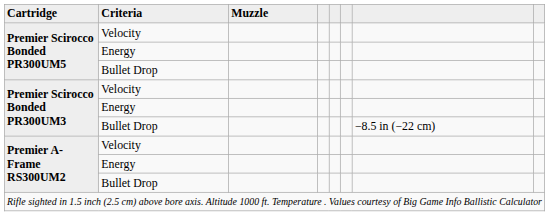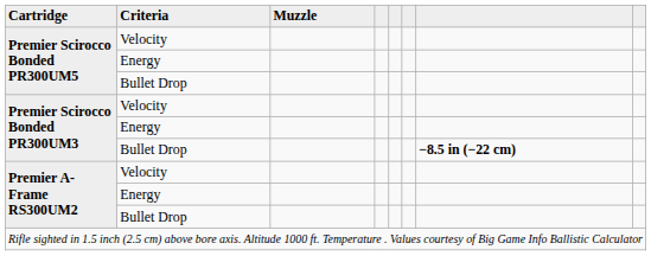Premier Scirocco Bonded PR300UM3 / Bullet Drop | column 7: normal -> bold
